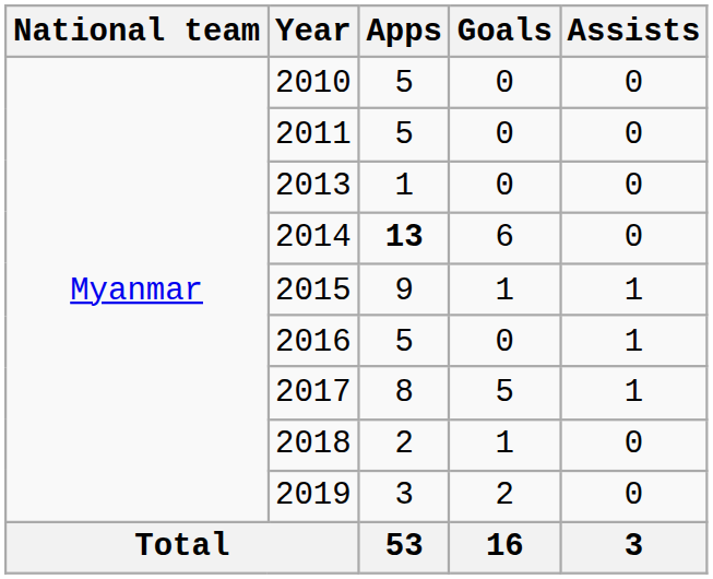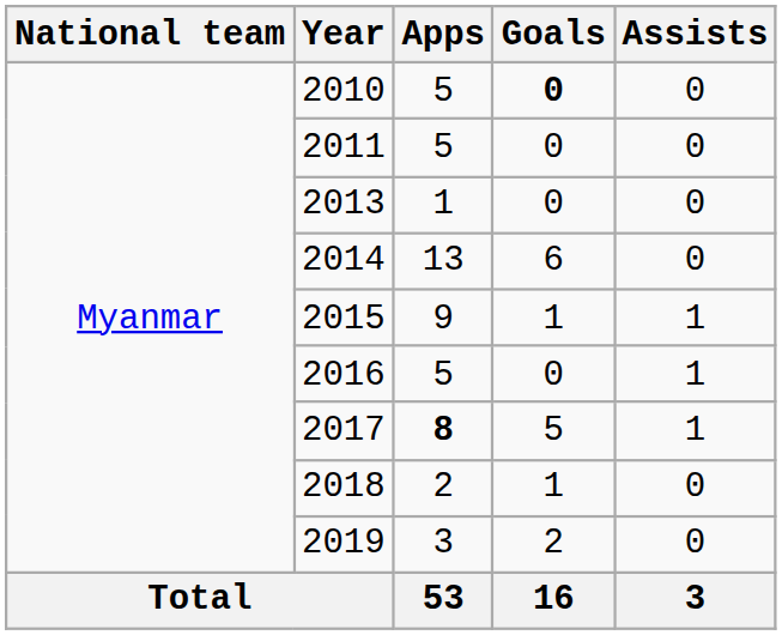2010 | Goals: normal -> bold
2014 | Apps: bold -> normal
2017 | Apps: normal -> bold
